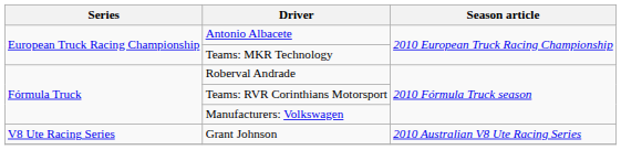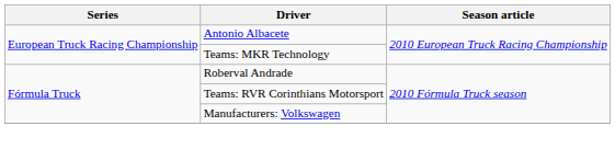- row: V8 Ute Racing Series | Grant Johnson | 2010 Australian V8 Ute Racing Series
